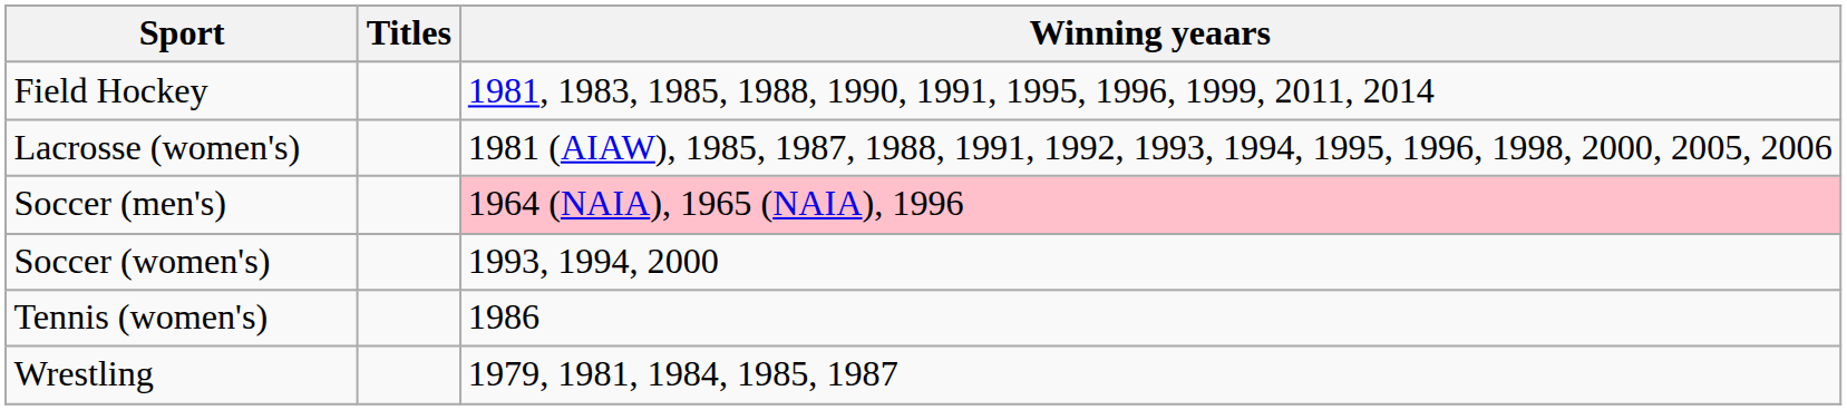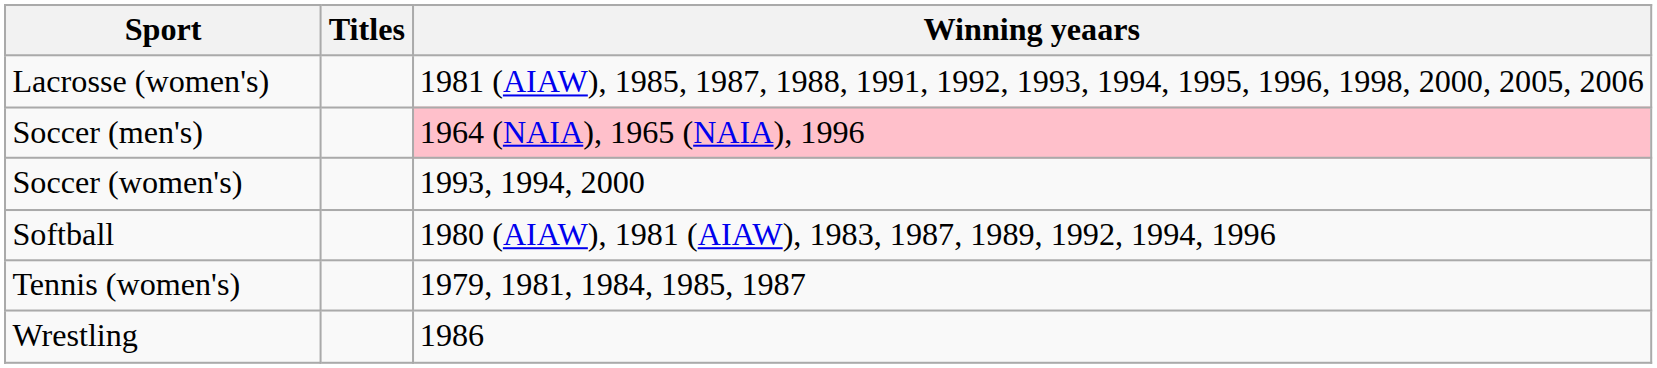- row: Field Hockey | 1981, 1983, 1985, 1988, 1990, 1991, 1995, 1996, 1999, 2011, 2014
+ row: Softball | 1980 (AIAW), 1981 (AIAW), 1983, 1987, 1989, 1992, 1994, 1996
Tennis (women's) | Winning yeaars: 1986 -> 1979, 1981, 1984, 1985, 1987
Wrestling | Winning yeaars: 1979, 1981, 1984, 1985, 1987 -> 1986
